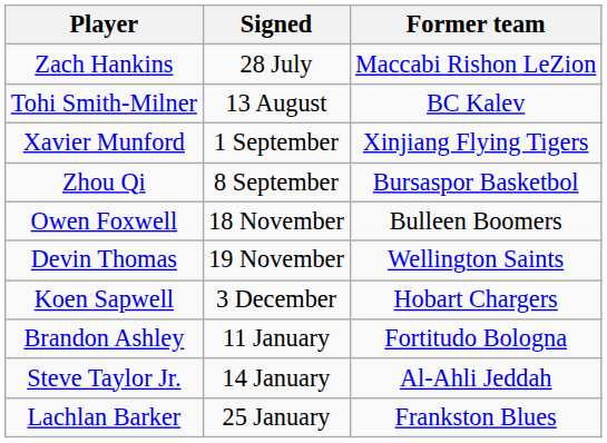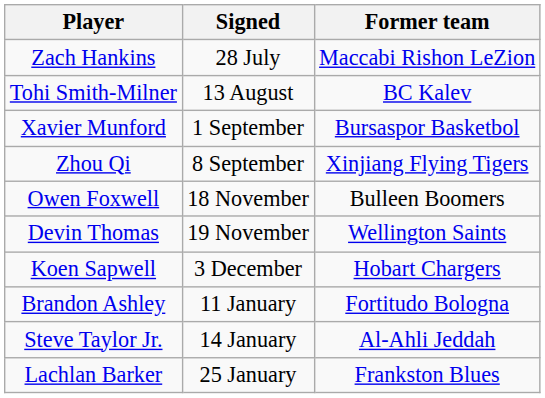Xavier Munford | Former team: Xinjiang Flying Tigers -> Bursaspor Basketbol
Zhou Qi | Former team: Bursaspor Basketbol -> Xinjiang Flying Tigers
